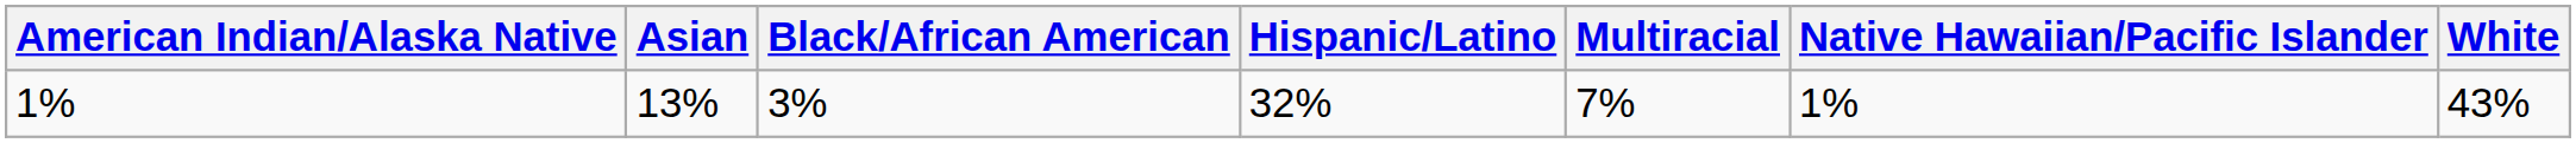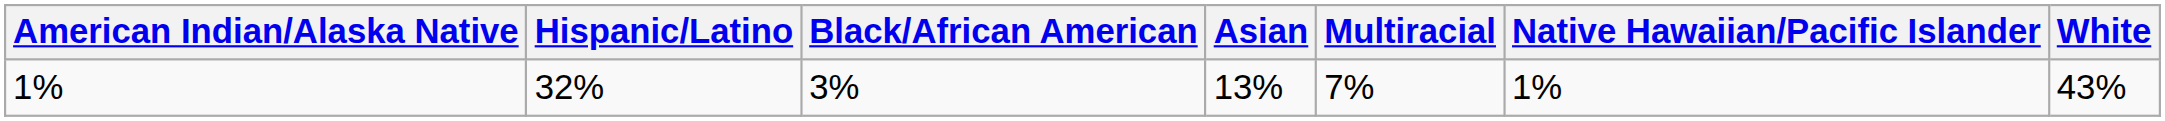columns swapped: Asian <-> Hispanic/Latino
